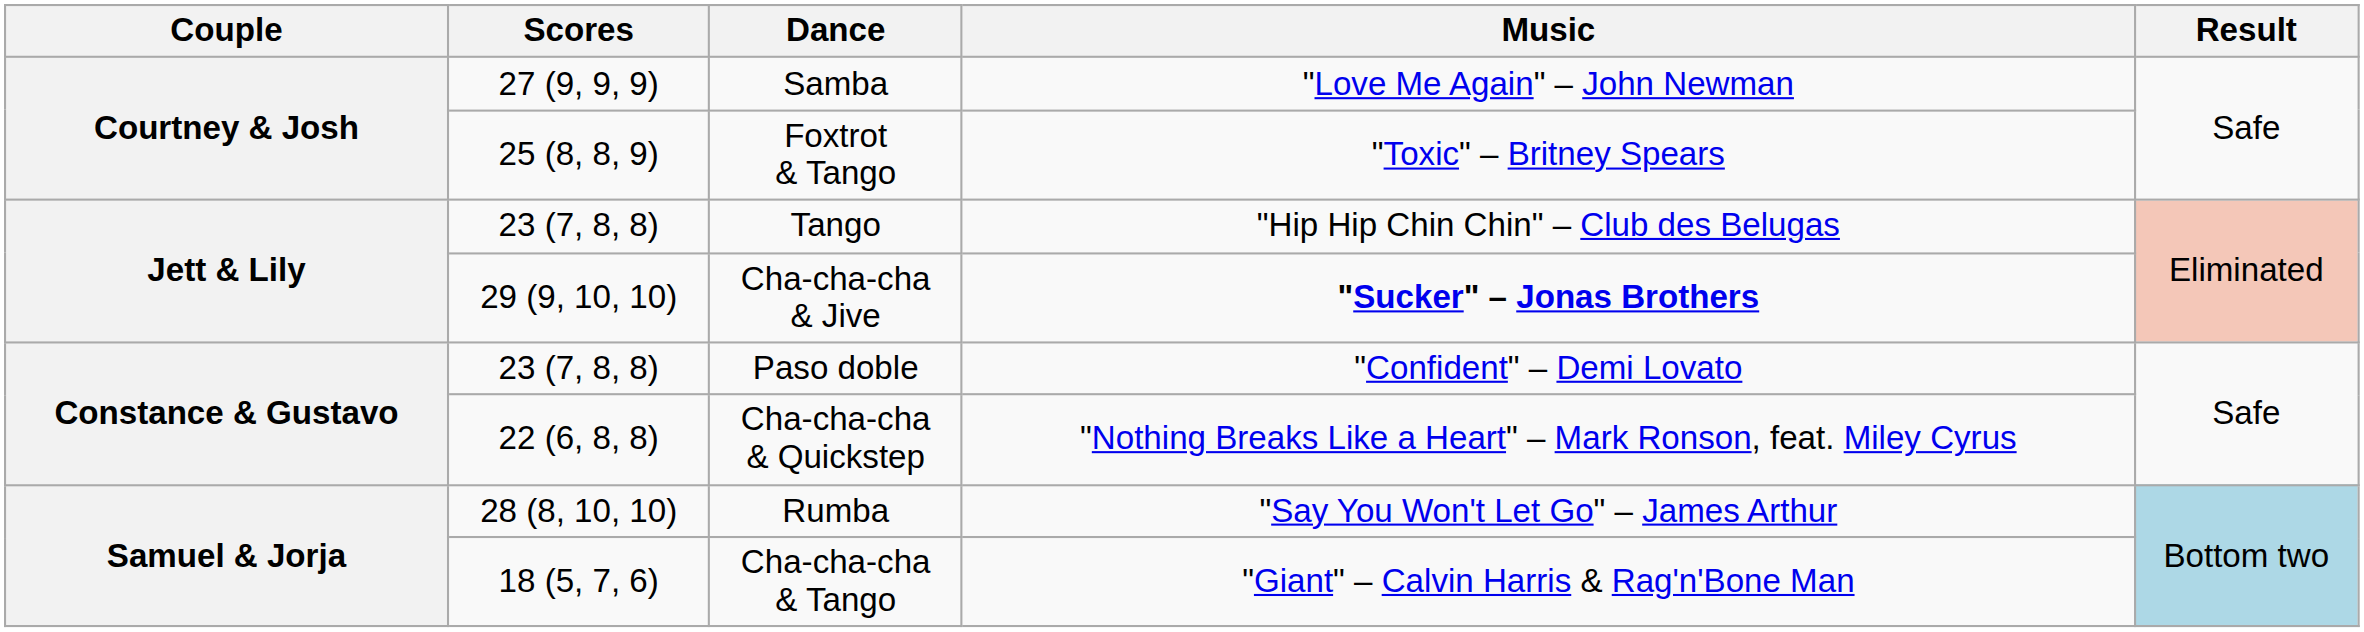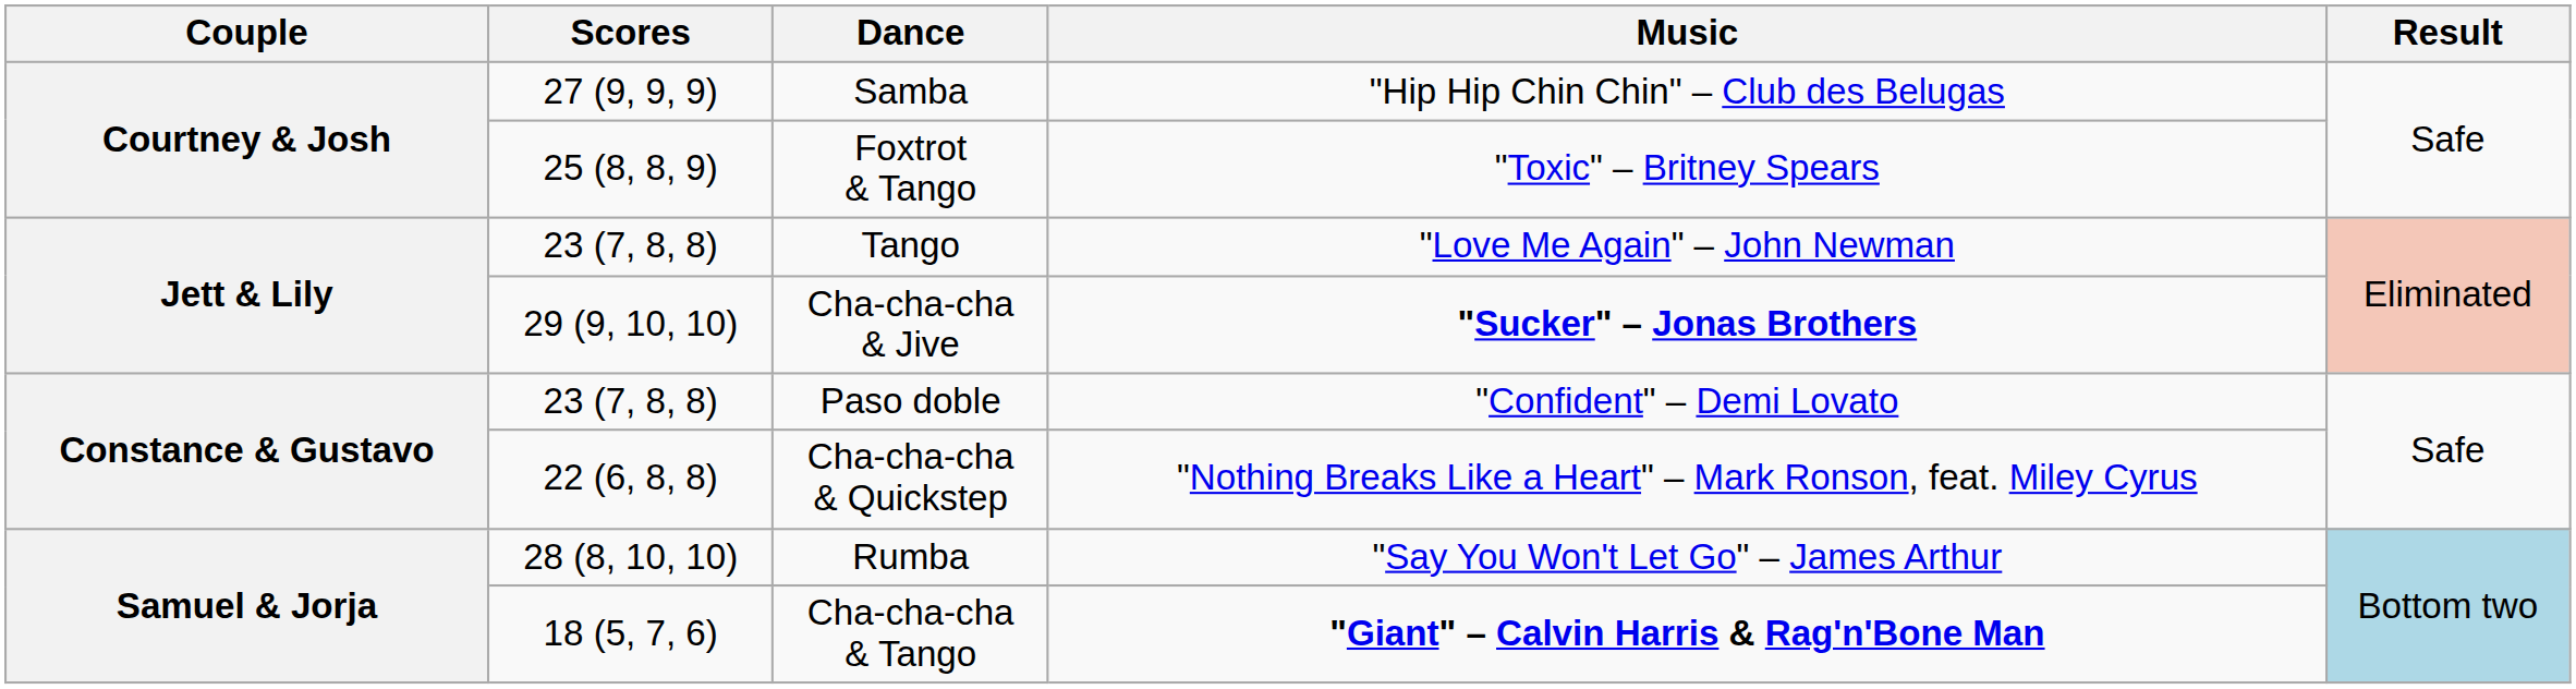Samba | Music: "Love Me Again" – John Newman -> "Hip Hip Chin Chin" – Club des Belugas
Tango | Music: "Hip Hip Chin Chin" – Club des Belugas -> "Love Me Again" – John Newman
Cha-cha-cha & Tango | Music: normal -> bold
